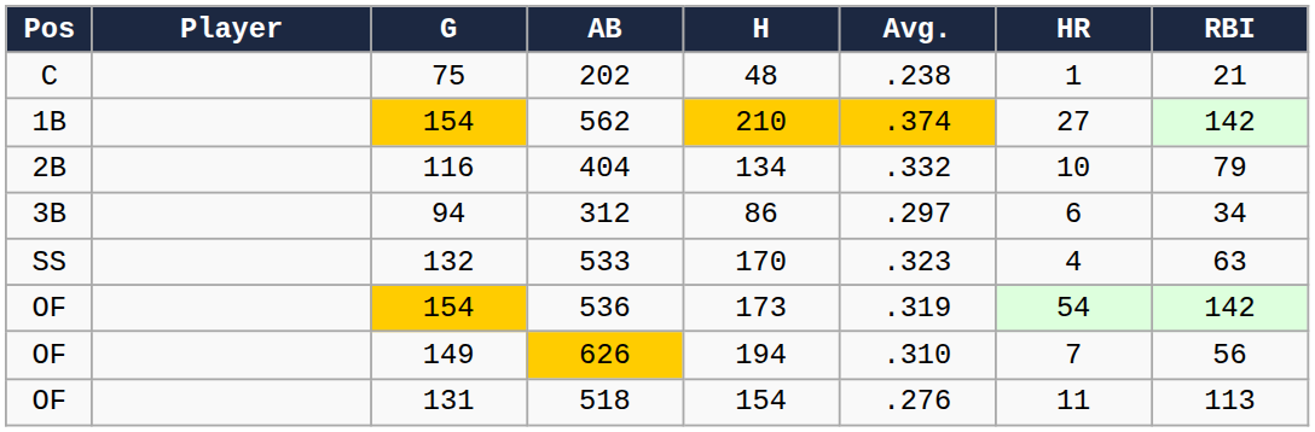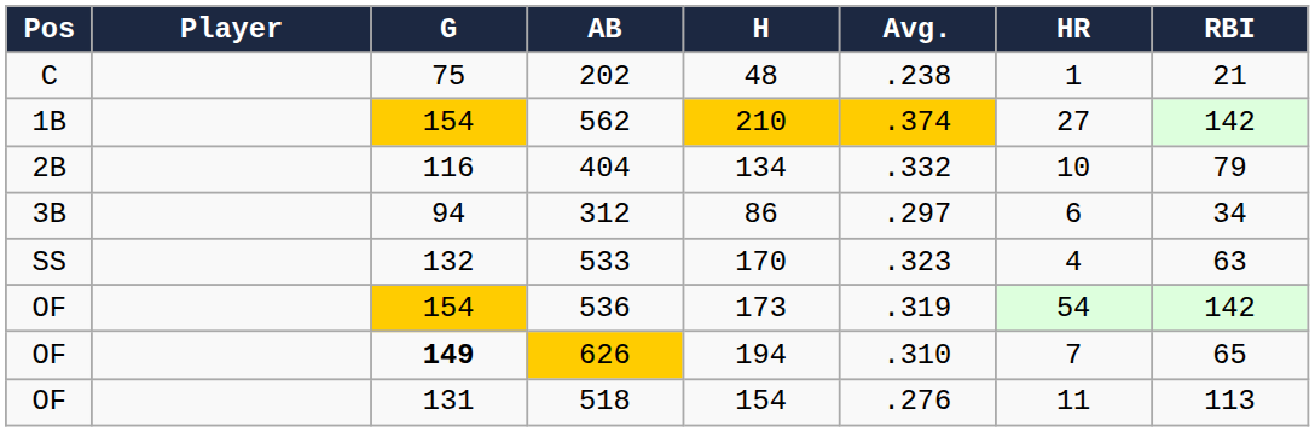626 | G: normal -> bold
626 | RBI: 56 -> 65
